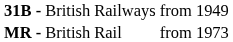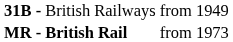MR - | column 2: normal -> bold
